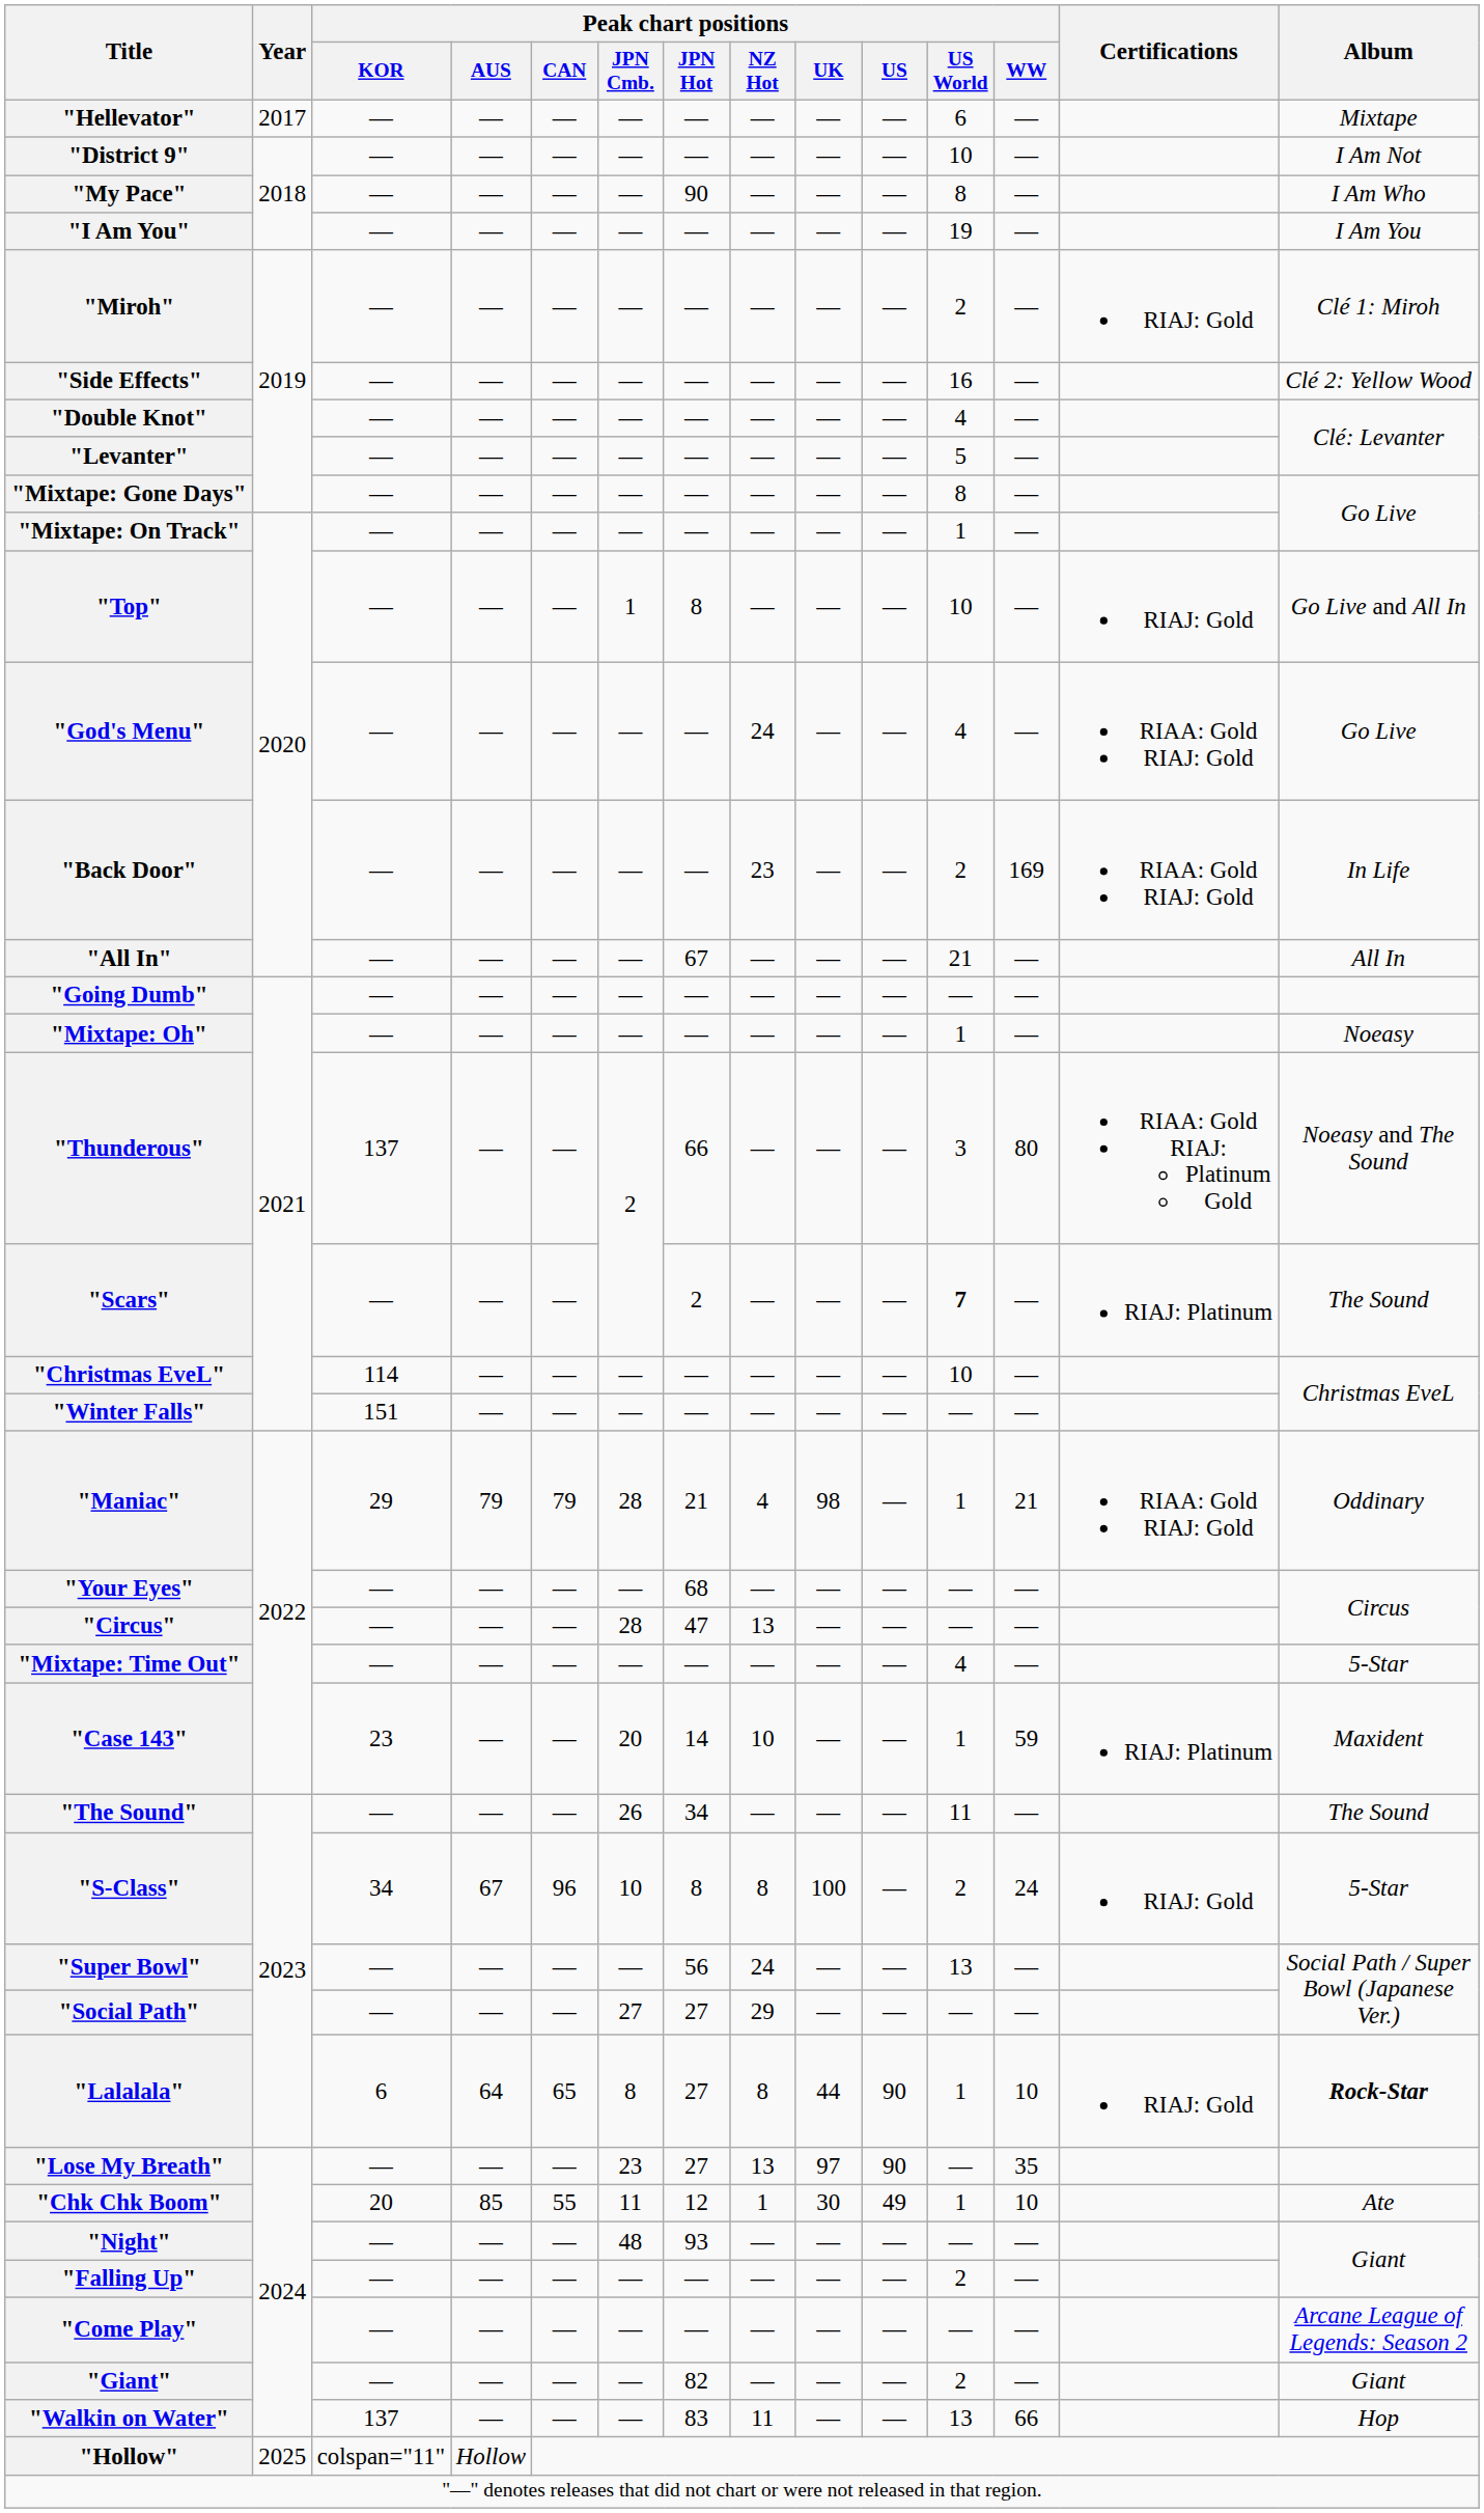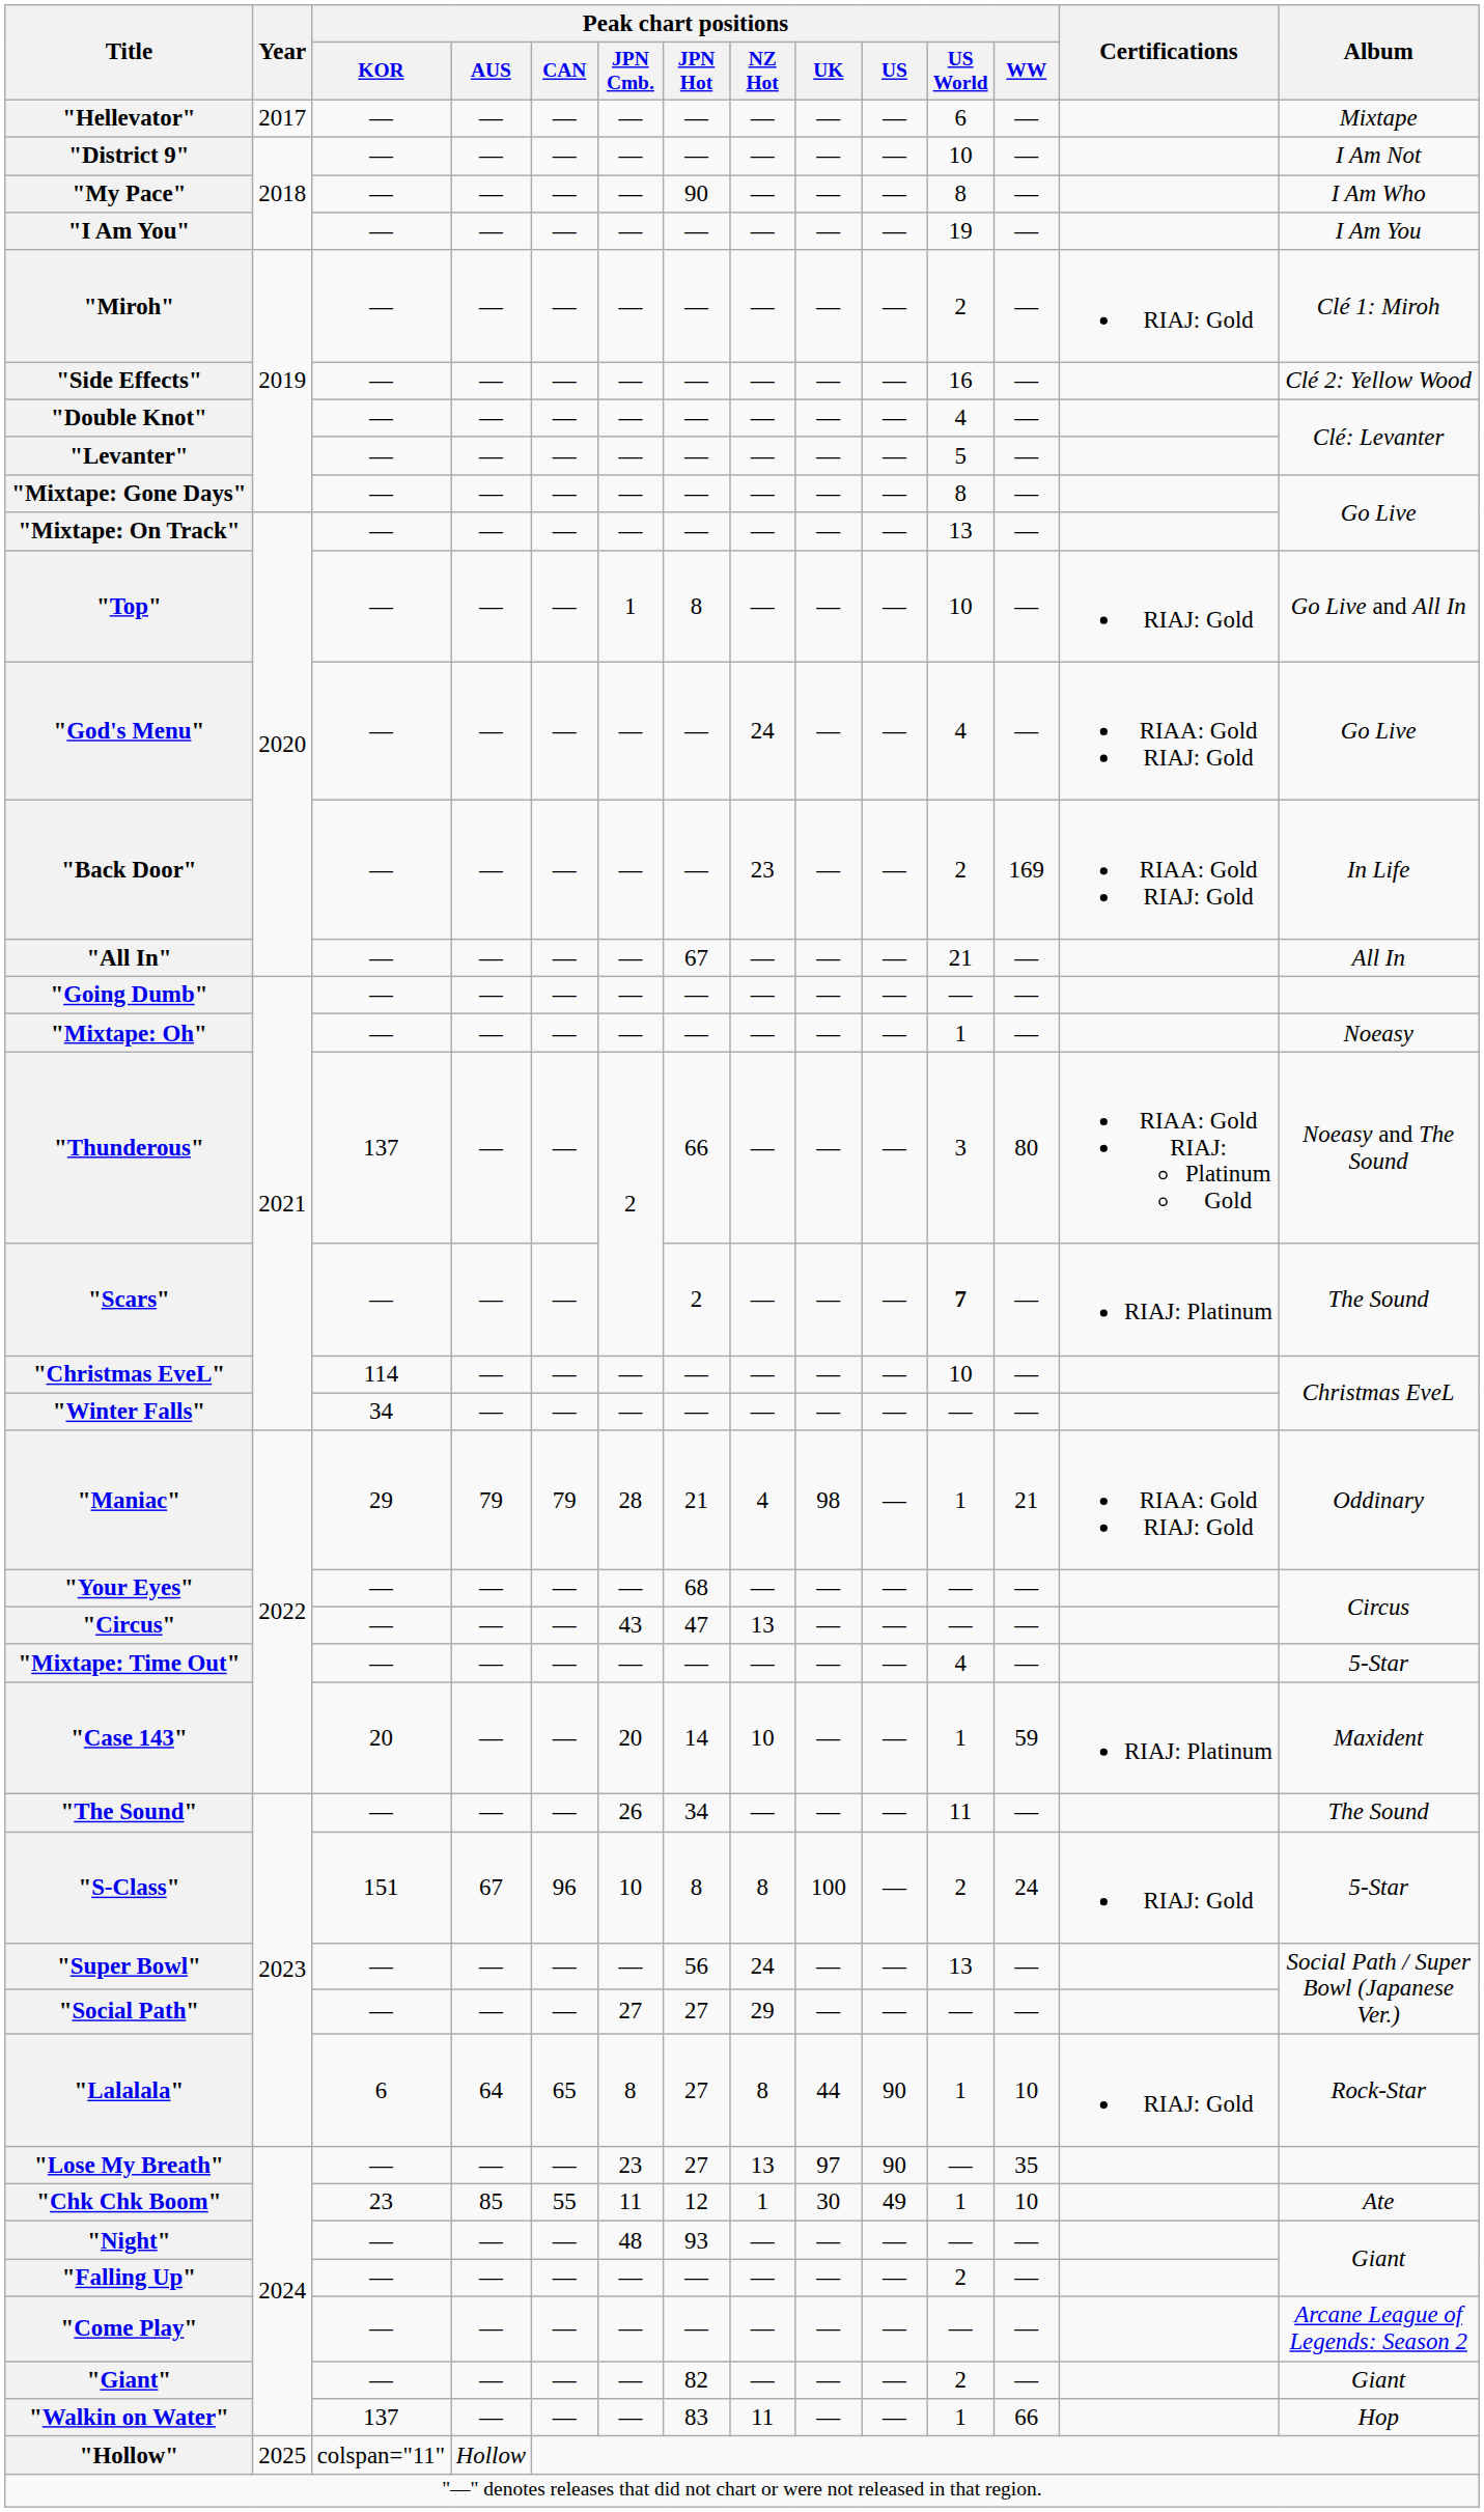"Mixtape: On Track" | Peak chart positions / US World: 1 -> 13
"Winter Falls" | Peak chart positions / KOR: 151 -> 34
"Circus" | Peak chart positions / JPN Cmb.: 28 -> 43
"Case 143" | Peak chart positions / KOR: 23 -> 20
"S-Class" | Peak chart positions / KOR: 34 -> 151
"Lalalala" | Album: bold -> normal
"Chk Chk Boom" | Peak chart positions / KOR: 20 -> 23
"Walkin on Water" | Peak chart positions / US World: 13 -> 1
